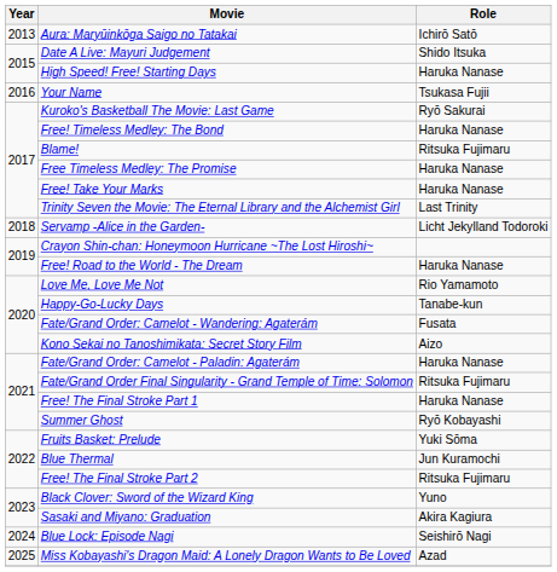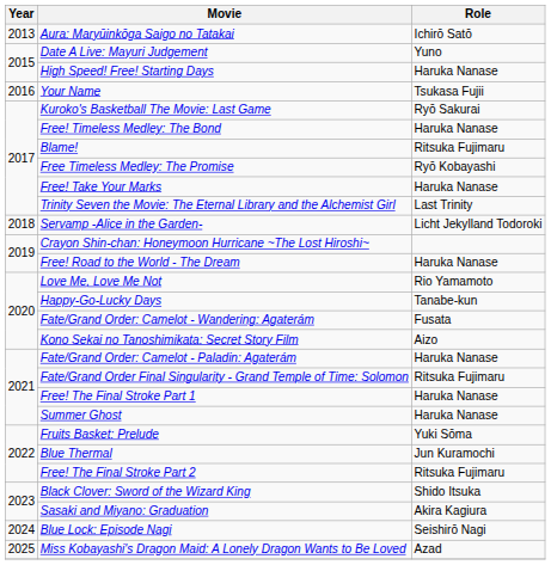Date A Live: Mayuri Judgement | Role: Shido Itsuka -> Yuno
Free Timeless Medley: The Promise | Role: Haruka Nanase -> Ryō Kobayashi
Summer Ghost | Role: Ryō Kobayashi -> Haruka Nanase
Black Clover: Sword of the Wizard King | Role: Yuno -> Shido Itsuka
